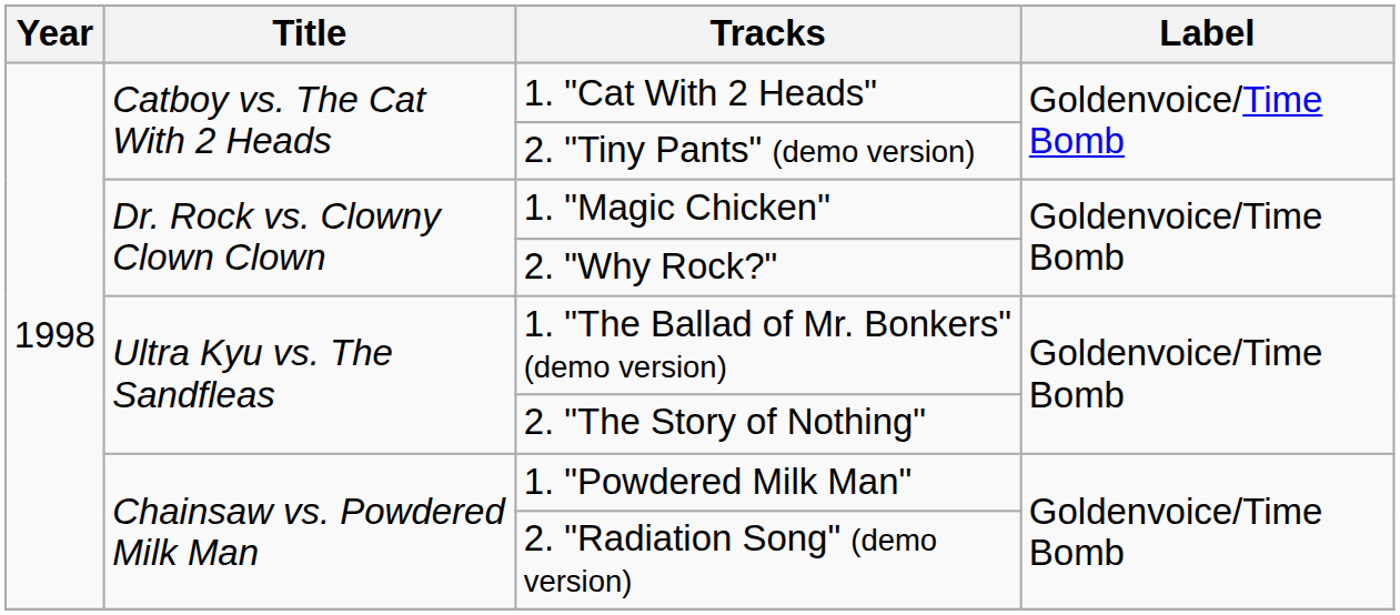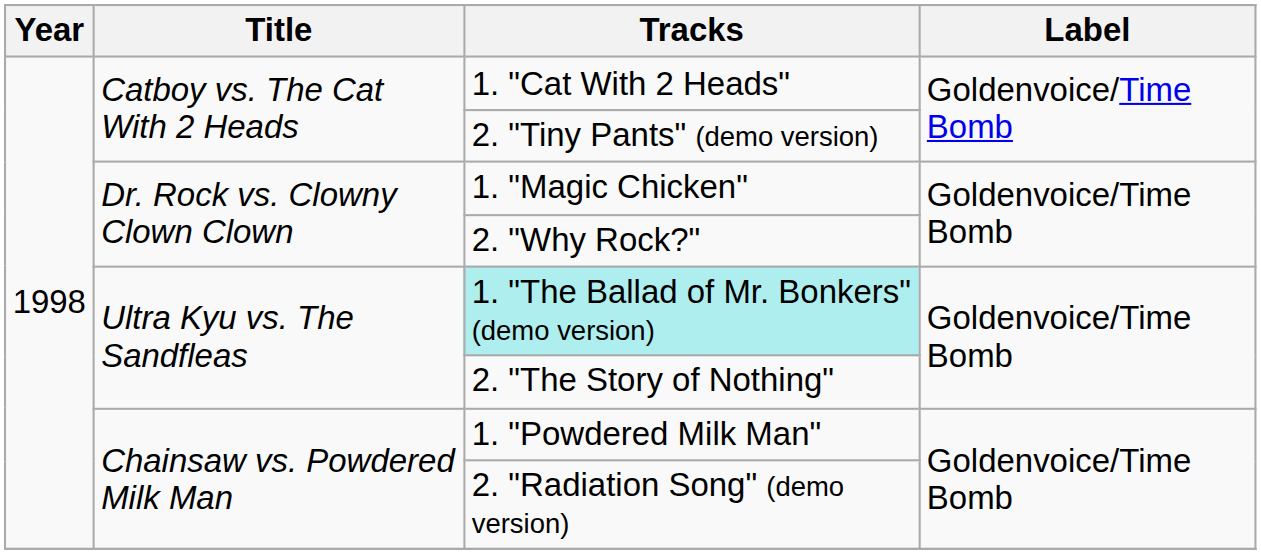1. "The Ballad of Mr. Bonkers" (demo version) | Tracks: no background -> paleturquoise background
